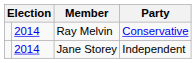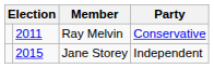Ray Melvin | column 2: 2014 -> 2011
Jane Storey | column 2: 2014 -> 2015
